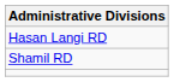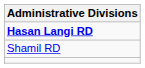row 2 | column 1: normal -> bold
